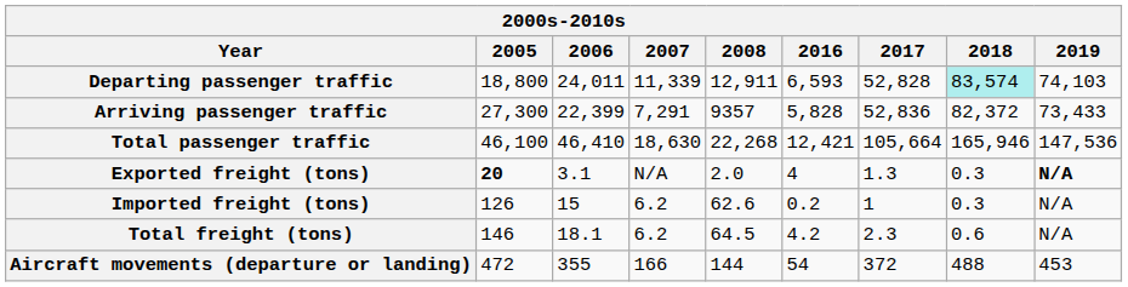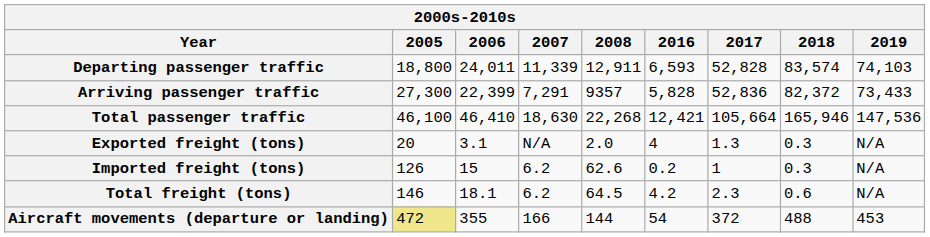Departing passenger traffic | 2018: paleturquoise background -> no background
Exported freight (tons) | 2005: bold -> normal
Exported freight (tons) | 2019: bold -> normal
Aircraft movements (departure or landing) | 2005: no background -> khaki background
